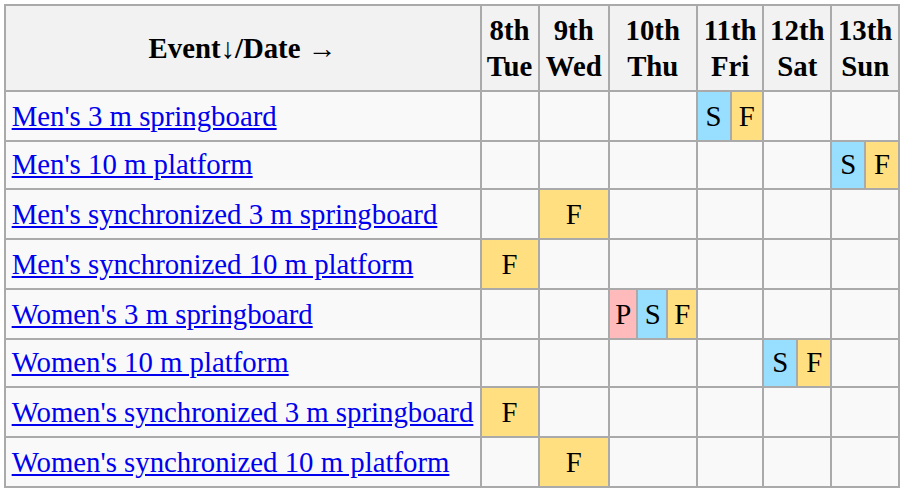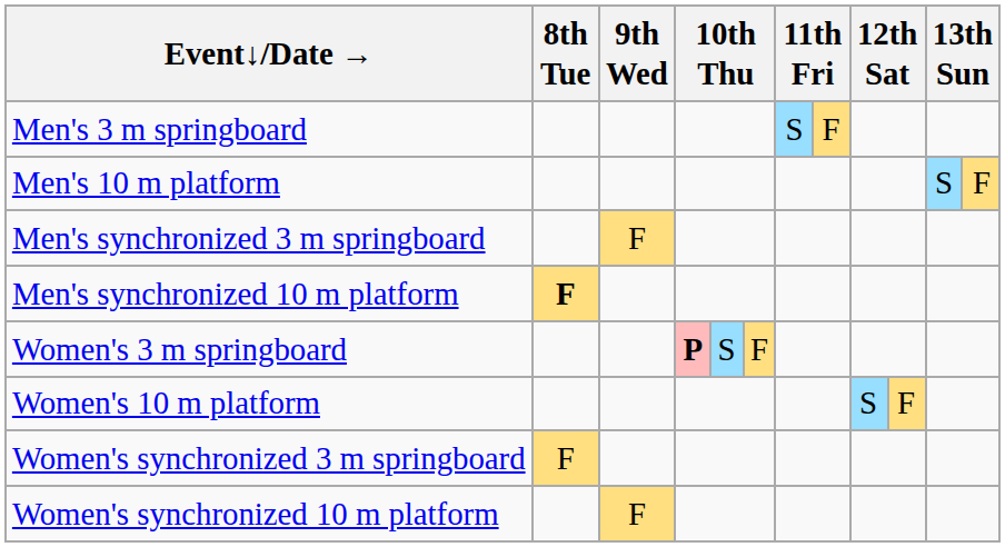Men's synchronized 10 m platform | 8th Tue: normal -> bold
Women's 3 m springboard | column 4: normal -> bold
